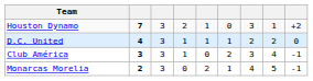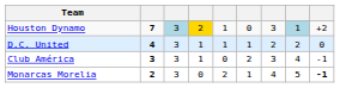Houston Dynamo | column 3: no background -> lightblue background
Houston Dynamo | column 4: no background -> gold background
Houston Dynamo | column 8: no background -> lightblue background
Monarcas Morelia | column 9: normal -> bold
